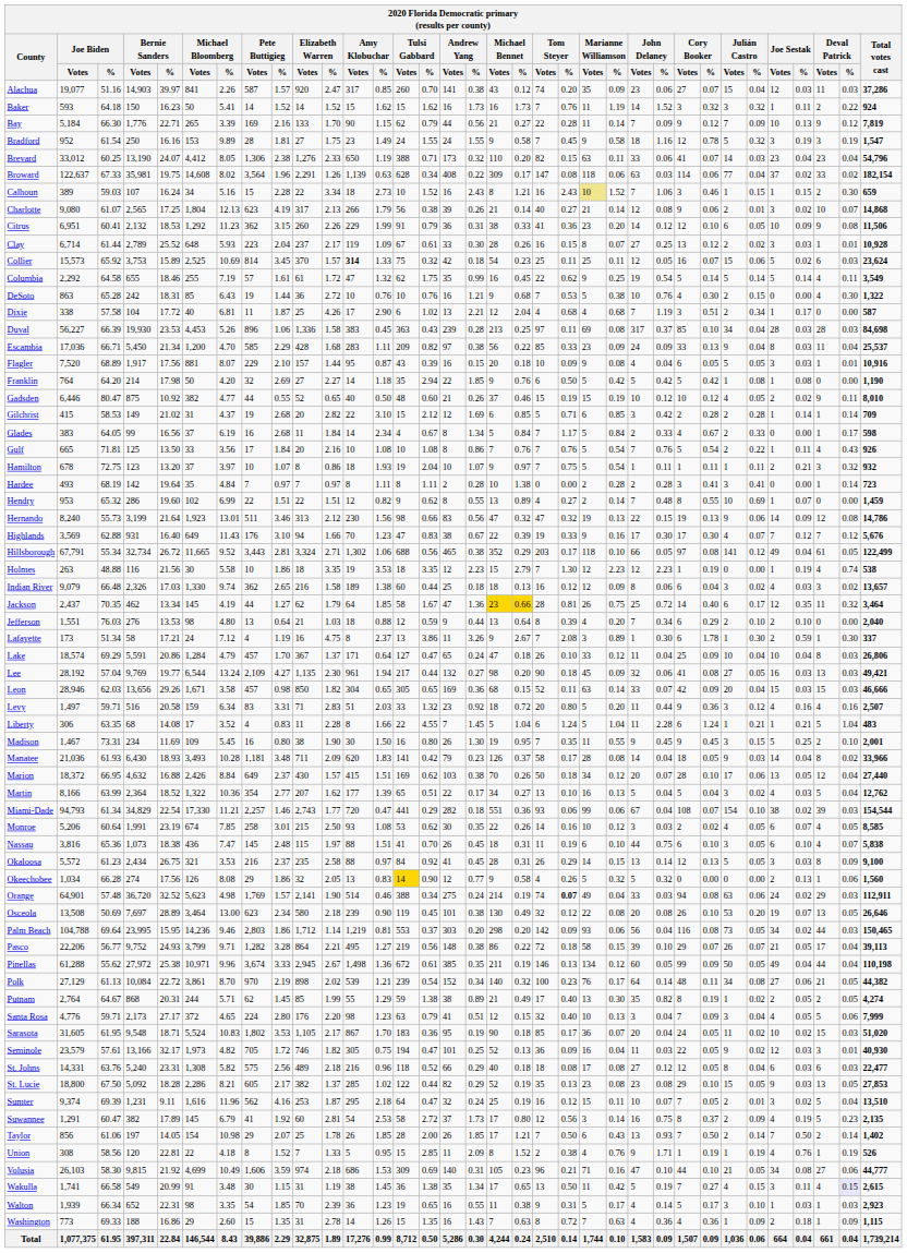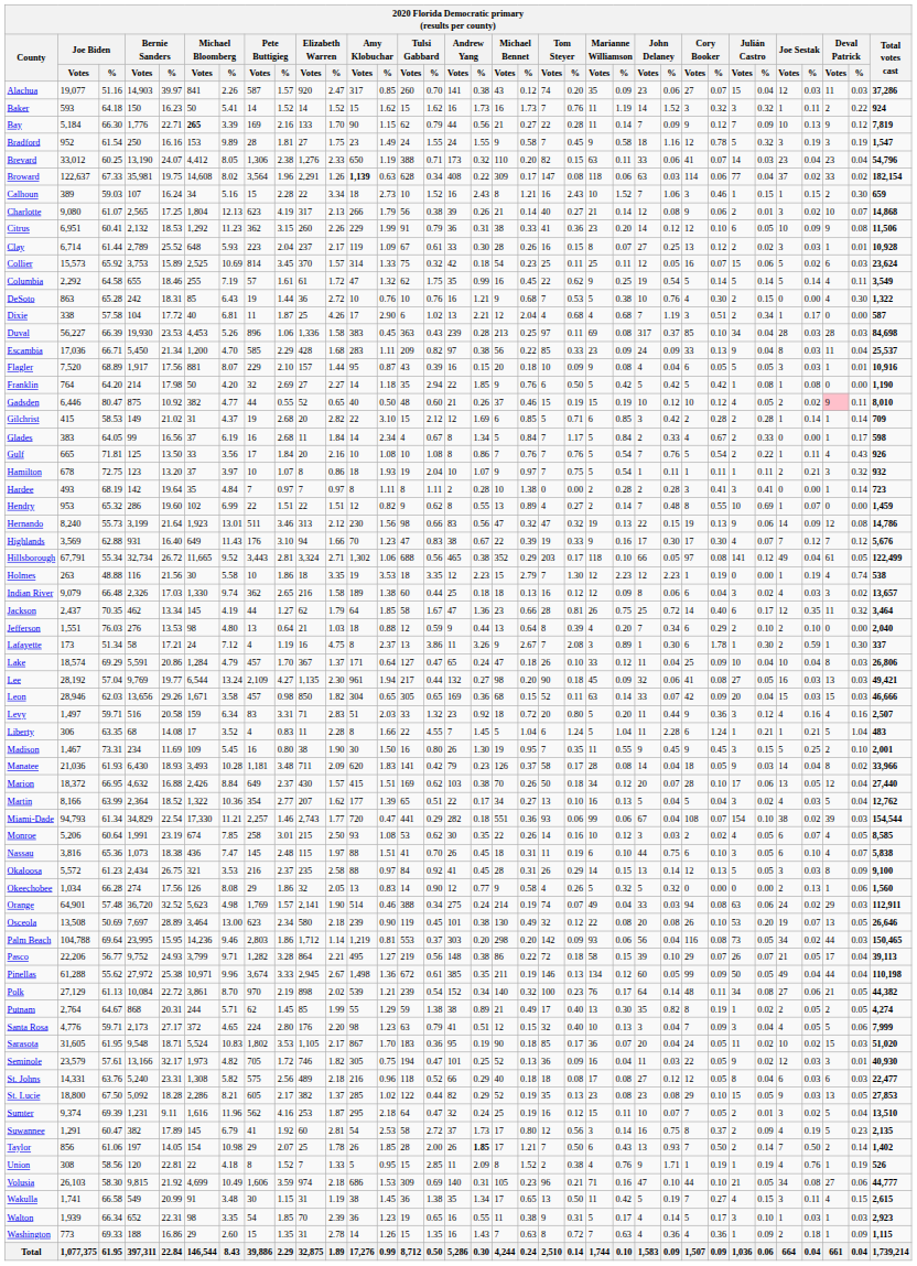Bay | Michael Bloomberg / Votes: normal -> bold
Broward | Amy Klobuchar / Votes: normal -> bold
Calhoun | Marianne Williamson / Votes: khaki background -> no background
Collier | Amy Klobuchar / Votes: bold -> normal
Gadsden | Deval Patrick / Votes: no background -> pink background
Jackson | Michael Bennet / Votes: gold background -> no background
Jackson | Michael Bennet / %: gold background -> no background
Okeechobee | Tulsi Gabbard / Votes: gold background -> no background
Orange | Tom Steyer / %: bold -> normal
Taylor | Andrew Yang / %: normal -> bold
Wakulla | Deval Patrick / %: lavender background -> no background
